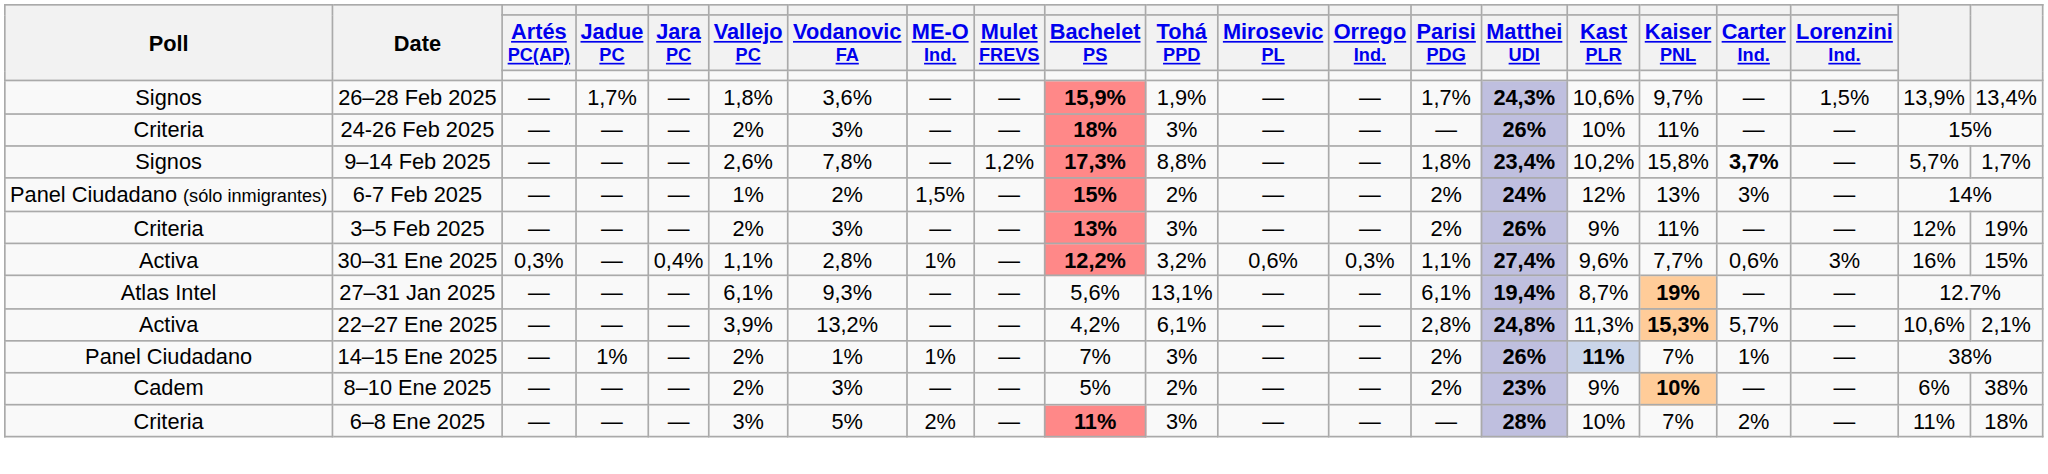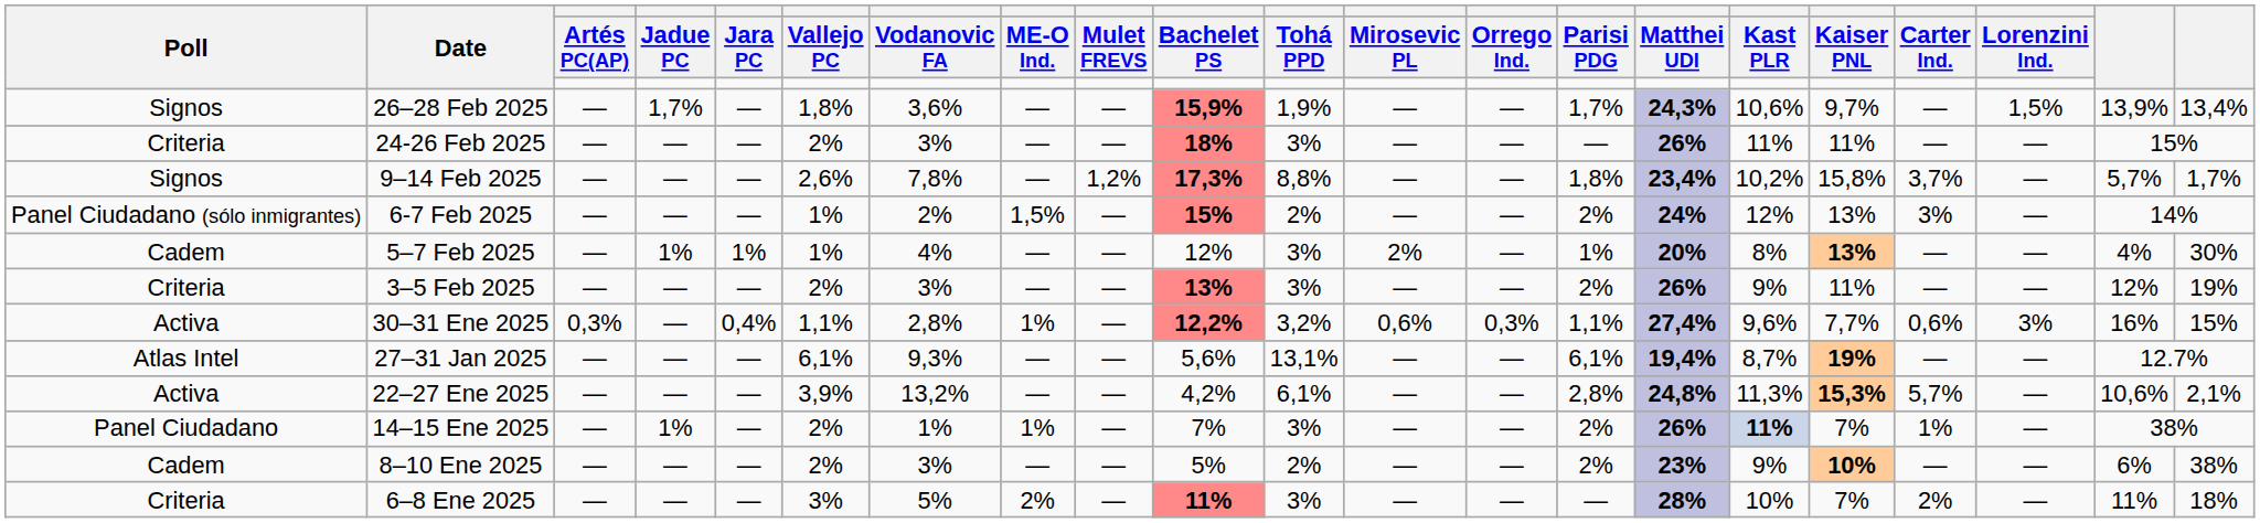24-26 Feb 2025 | Kast PLR: 10% -> 11%
9–14 Feb 2025 | Carter Ind.: bold -> normal
+ row: Cadem | 5–7 Feb 2025 | — | 1% | 1% | 1% | 4% | — | — | 12% | 3% | 2% | — | 1% | 20% | 8% | 13% | — | — | 4% | 30%
